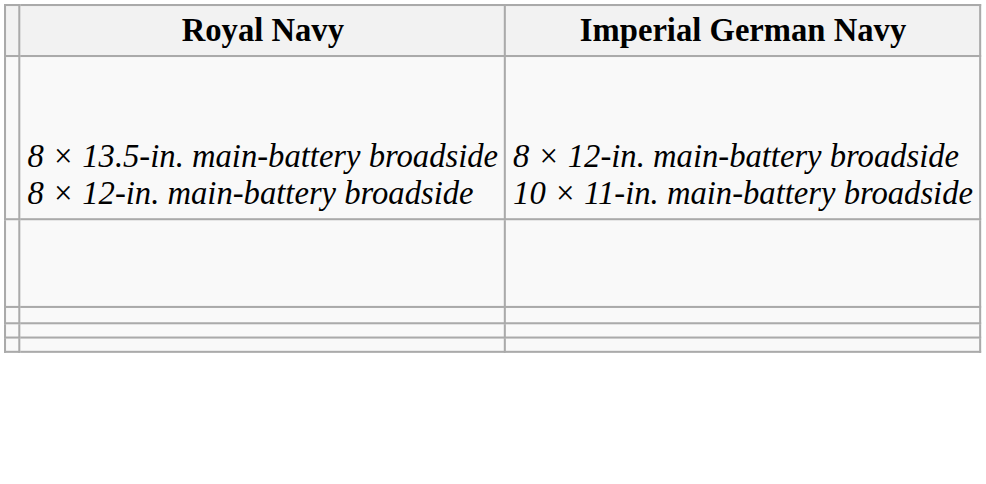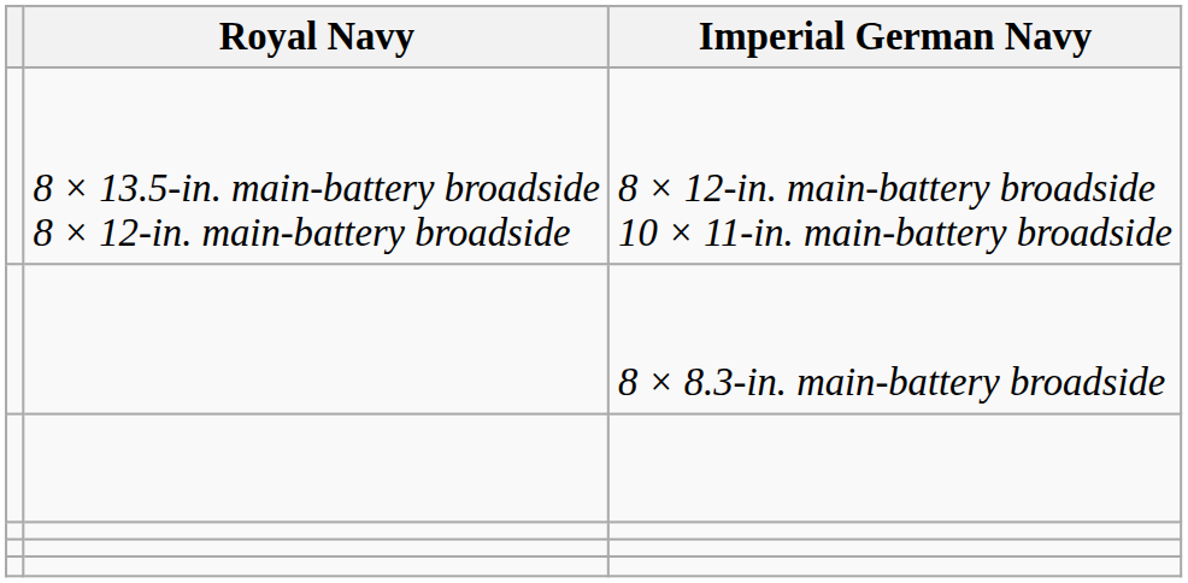+ row: 8 × 8.3-in. main-battery broadside
